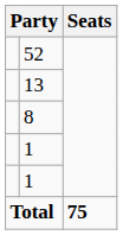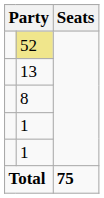52 | column 2: no background -> khaki background
